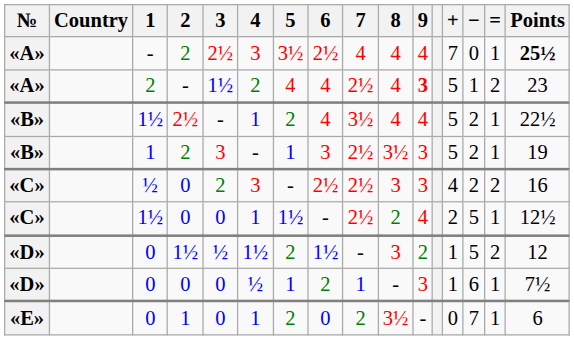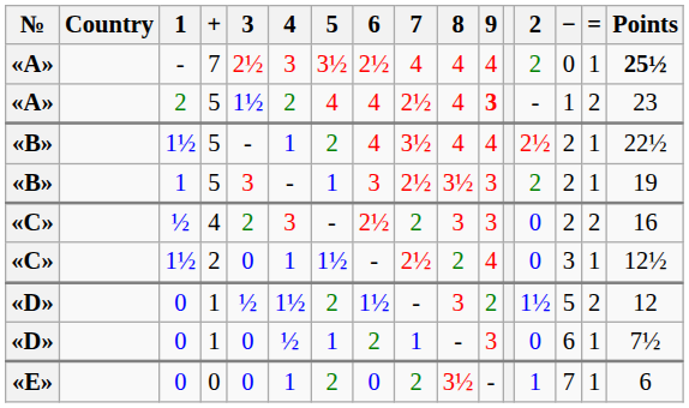columns swapped: 2 <-> +
row 6 | 7: 2½ -> 2
row 7 | −: 5 -> 3
